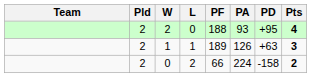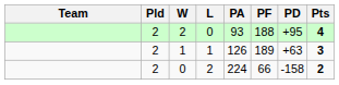columns swapped: PF <-> PA
